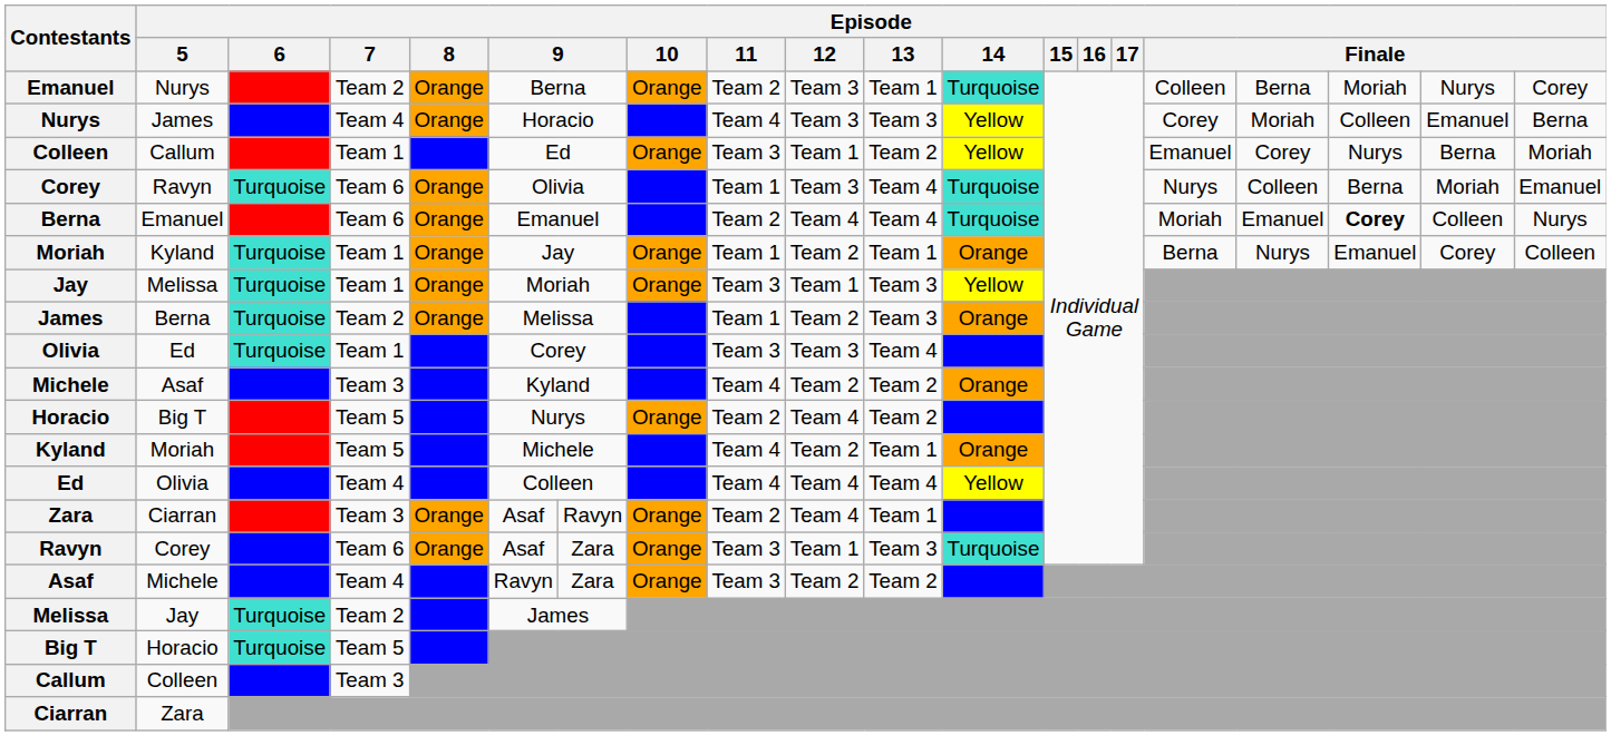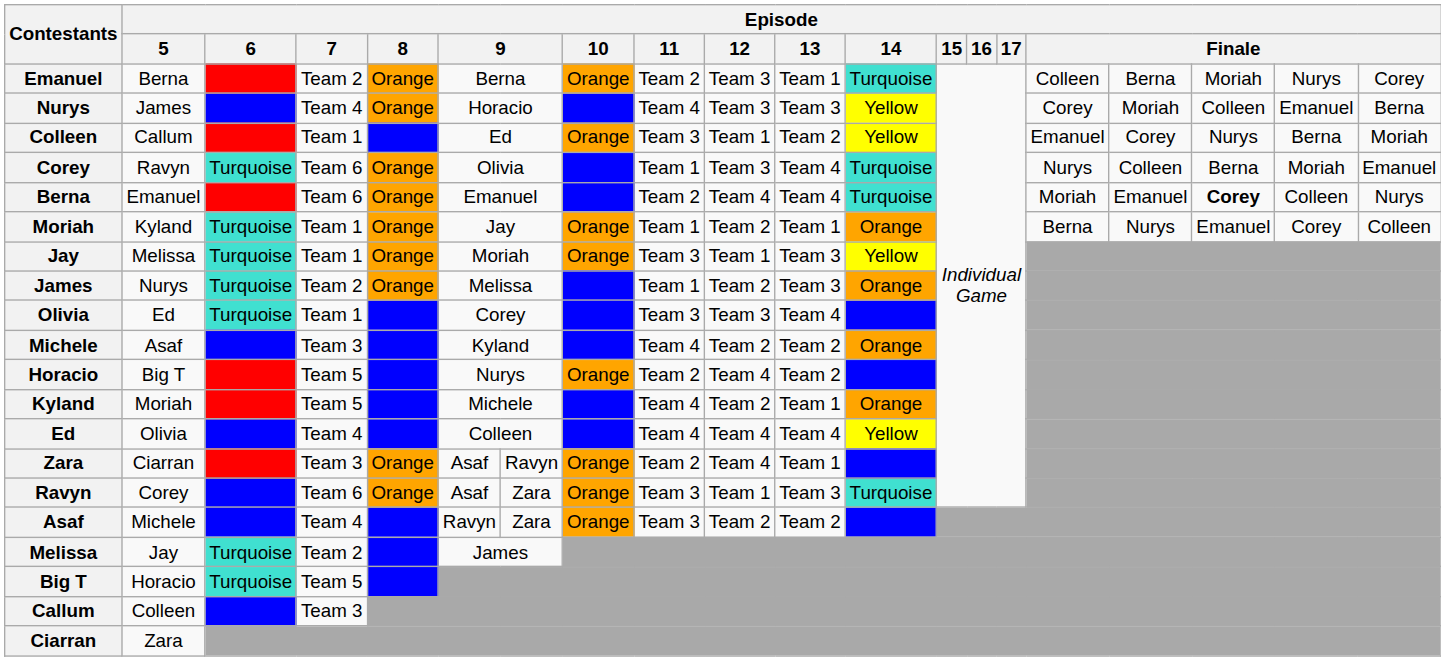row 3 | Episode / 5: Nurys -> Berna
row 10 | Episode / 5: Berna -> Nurys
